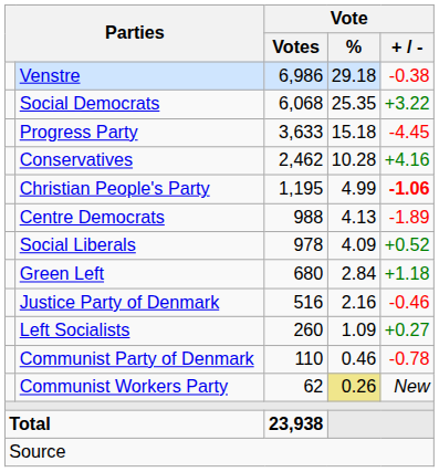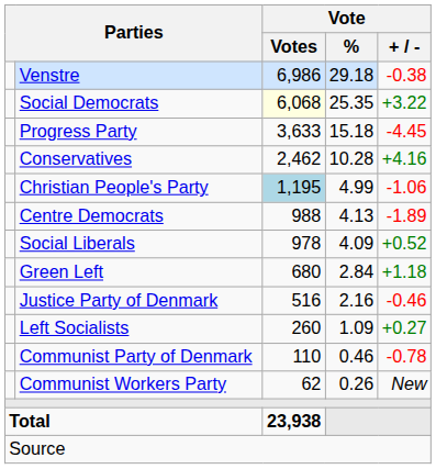Social Democrats | Vote / Votes: no background -> lightyellow background
Christian People's Party | Vote / Votes: no background -> lightblue background
Christian People's Party | Vote / + / -: bold -> normal
Communist Workers Party | Vote / %: khaki background -> no background
